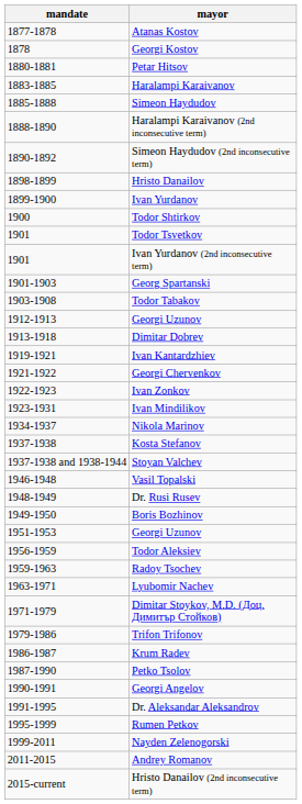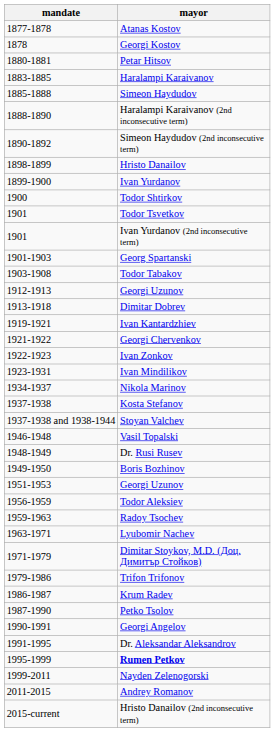row 38 | mayor: normal -> bold
